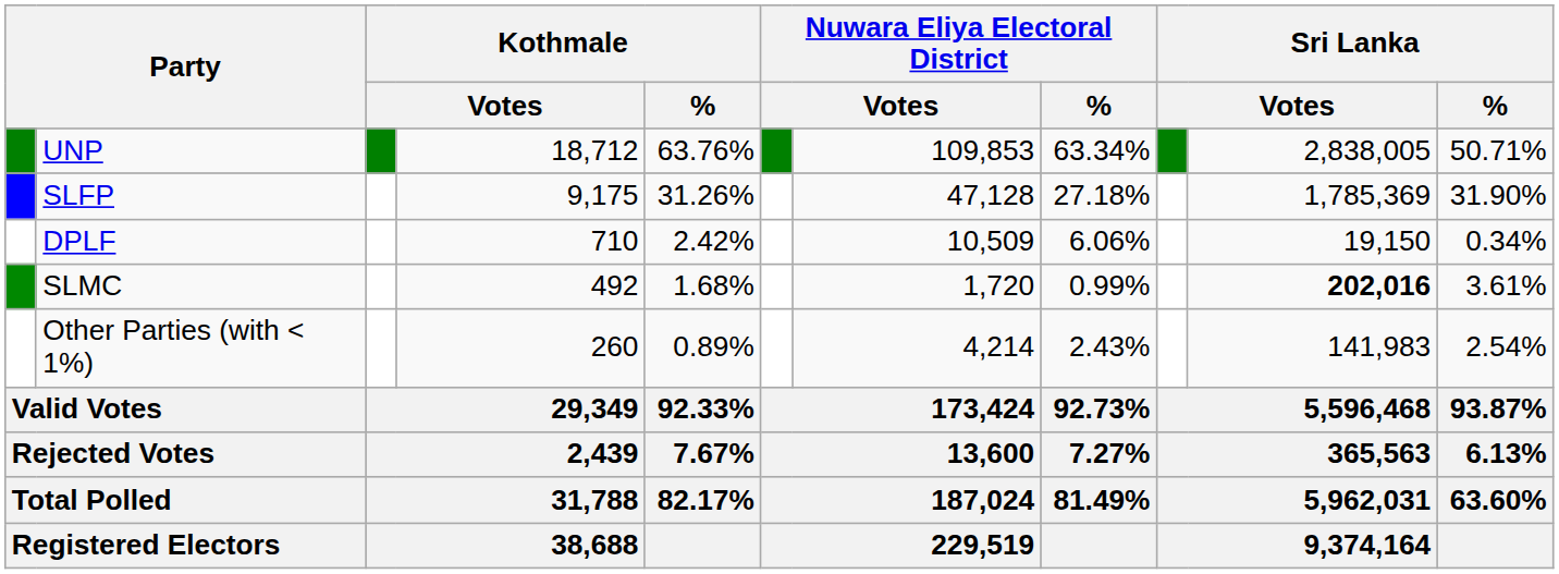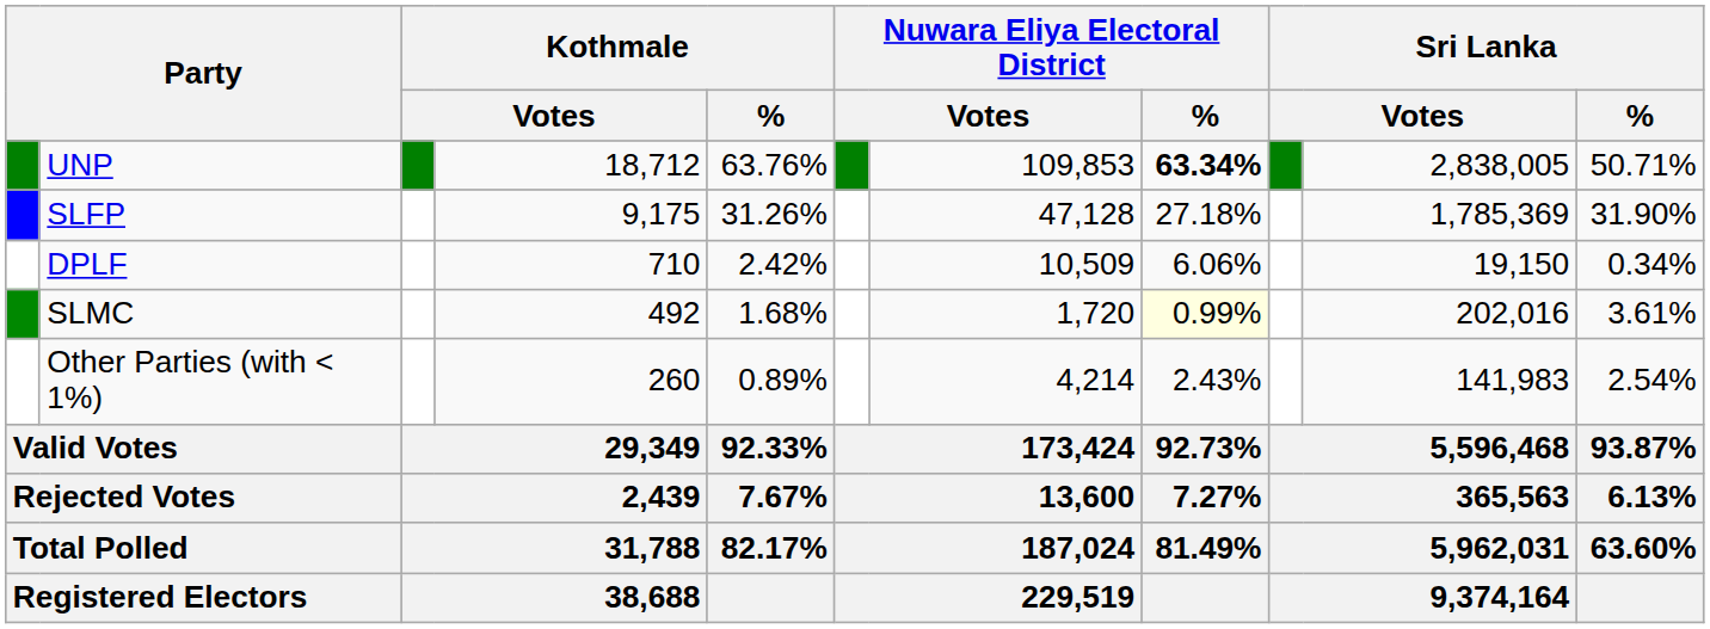UNP | Nuwara Eliya Electoral District / %: normal -> bold
SLMC | Nuwara Eliya Electoral District / %: no background -> lightyellow background
SLMC | column 10: bold -> normal
